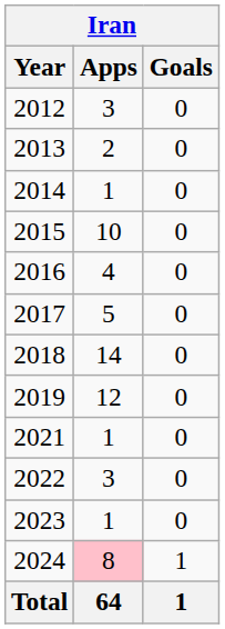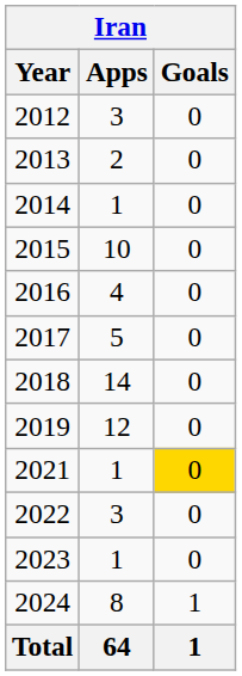2021 | Goals: no background -> gold background
2024 | Apps: pink background -> no background
